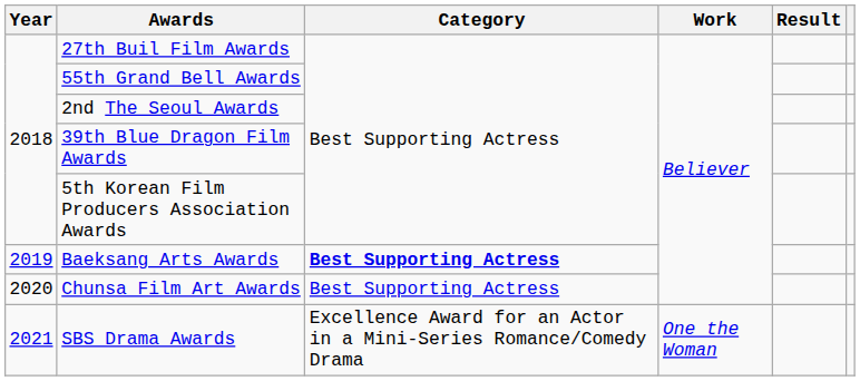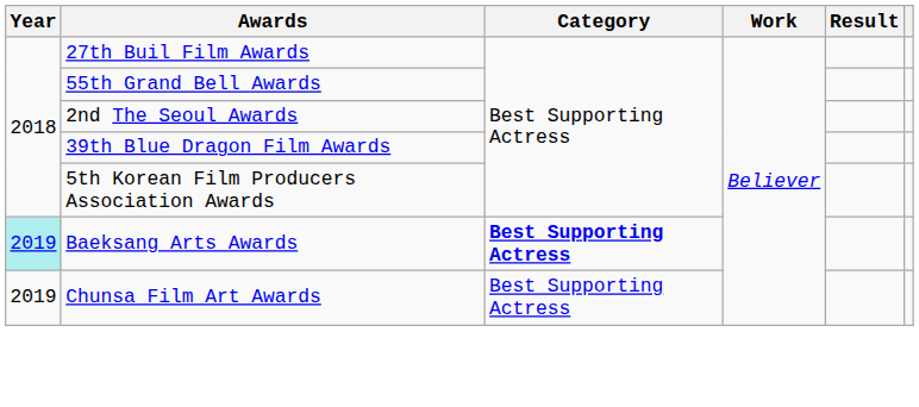Baeksang Arts Awards | Year: no background -> paleturquoise background
Chunsa Film Art Awards | Year: 2020 -> 2019
- row: 2021 | SBS Drama Awards | Excellence Award for an Actor in a Mini-Series Romance/Comedy Drama | One the Woman
